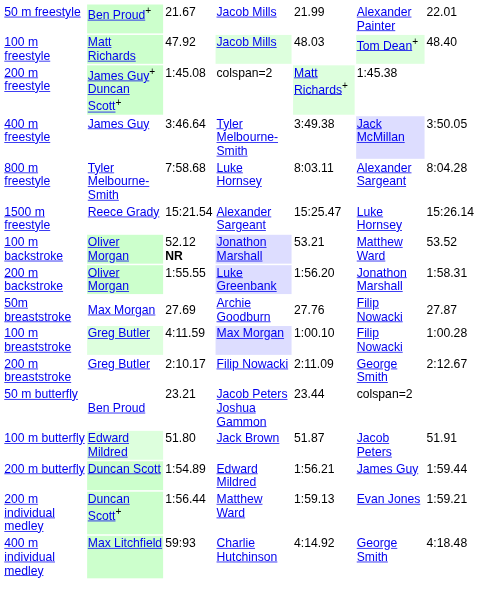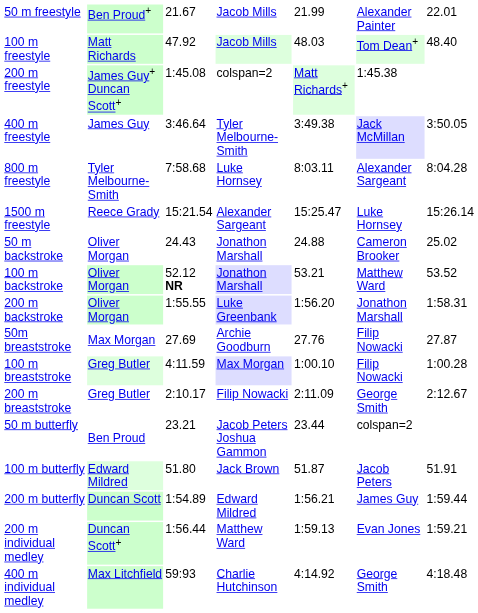+ row: 50 m backstroke | Oliver Morgan | 24.43 | Jonathon Marshall | 24.88 | Cameron Brooker | 25.02
